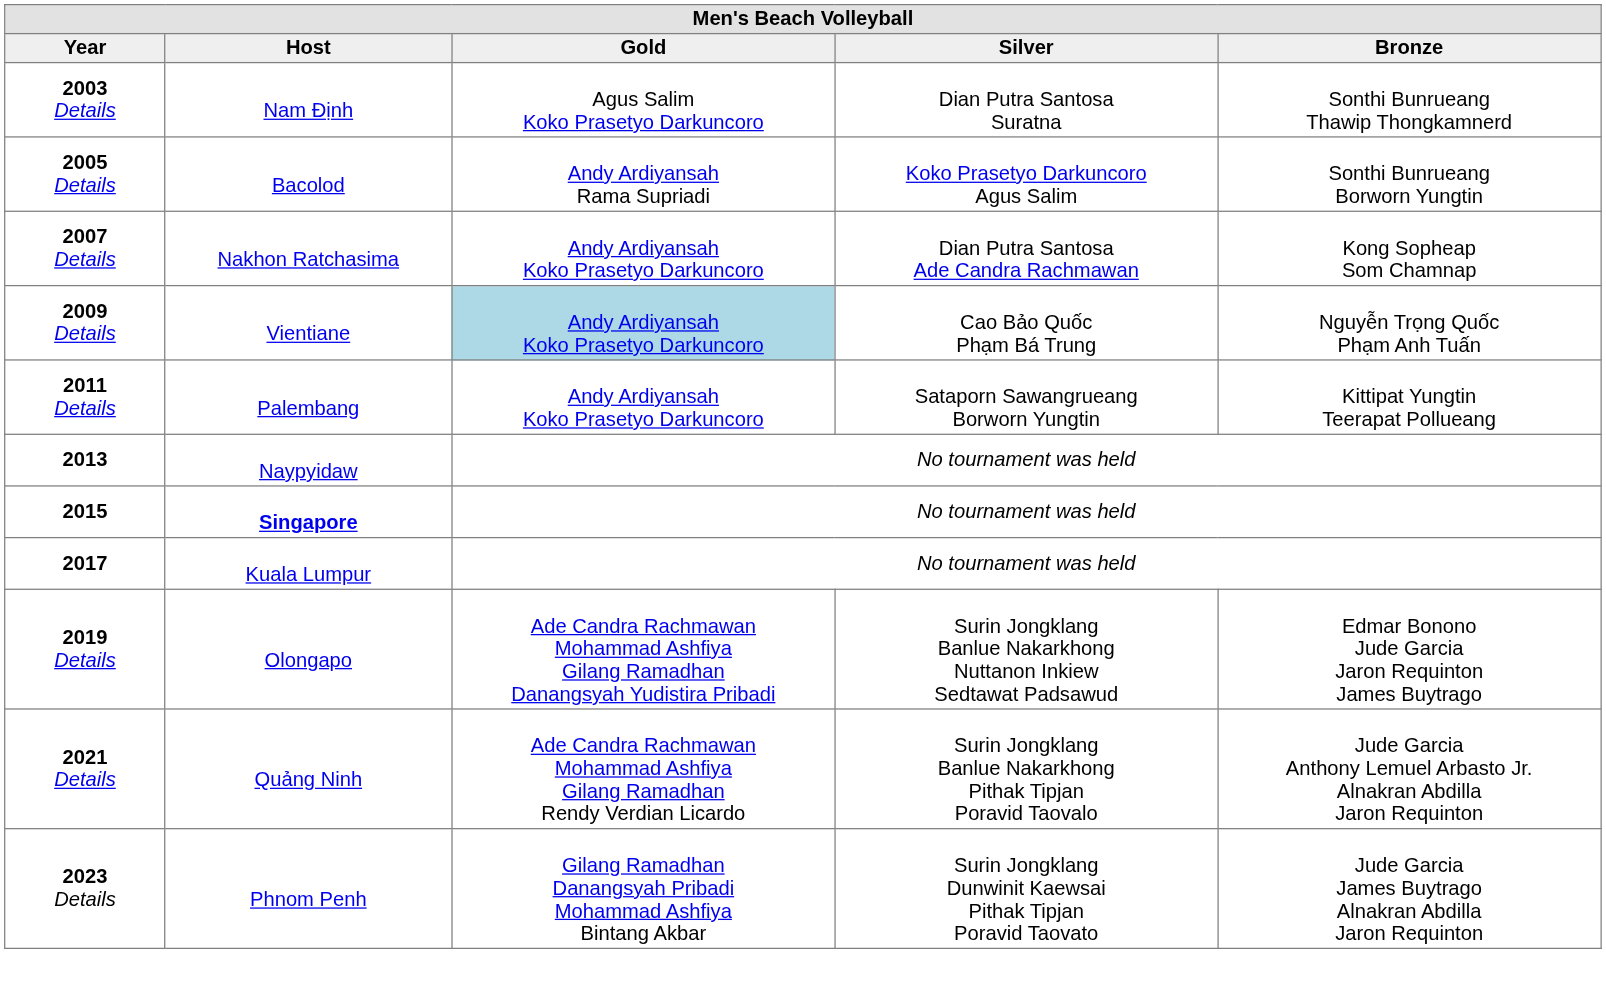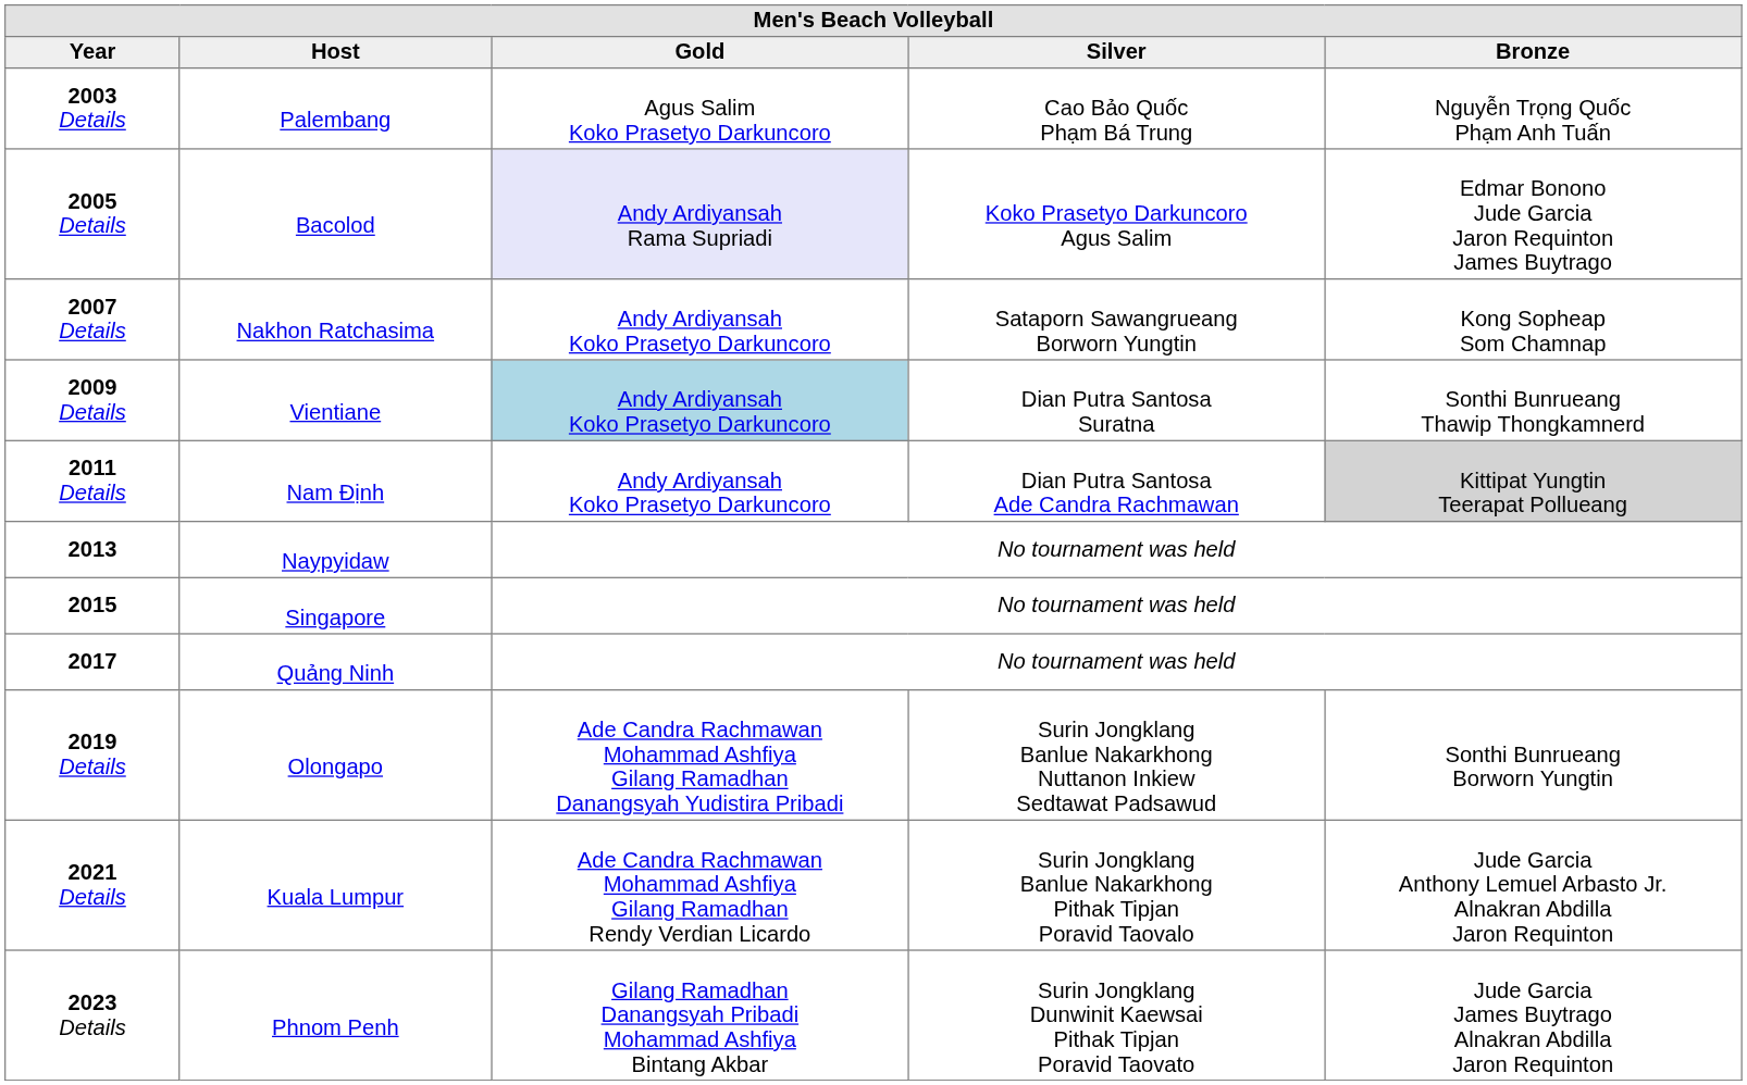2003 Details | Host: Nam Định -> Palembang
2003 Details | Silver: Dian Putra Santosa Suratna -> Cao Bảo Quốc Phạm Bá Trung
2003 Details | Bronze: Sonthi Bunrueang Thawip Thongkamnerd -> Nguyễn Trọng Quốc Phạm Anh Tuấn
2005 Details | Gold: no background -> lavender background
2005 Details | Bronze: Sonthi Bunrueang Borworn Yungtin -> Edmar Bonono Jude Garcia Jaron Requinton James Buytrago
2007 Details | Silver: Dian Putra Santosa Ade Candra Rachmawan -> Sataporn Sawangrueang Borworn Yungtin
2009 Details | Silver: Cao Bảo Quốc Phạm Bá Trung -> Dian Putra Santosa Suratna
2009 Details | Bronze: Nguyễn Trọng Quốc Phạm Anh Tuấn -> Sonthi Bunrueang Thawip Thongkamnerd
2011 Details | Host: Palembang -> Nam Định
2011 Details | Silver: Sataporn Sawangrueang Borworn Yungtin -> Dian Putra Santosa Ade Candra Rachmawan
2011 Details | Bronze: no background -> lightgrey background
2015 | Host: bold -> normal
2017 | Host: Kuala Lumpur -> Quảng Ninh
2019 Details | Bronze: Edmar Bonono Jude Garcia Jaron Requinton James Buytrago -> Sonthi Bunrueang Borworn Yungtin
2021 Details | Host: Quảng Ninh -> Kuala Lumpur
